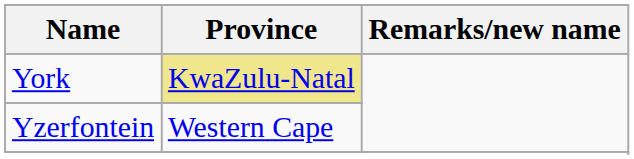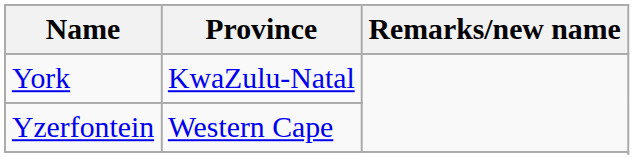York | Province: khaki background -> no background
